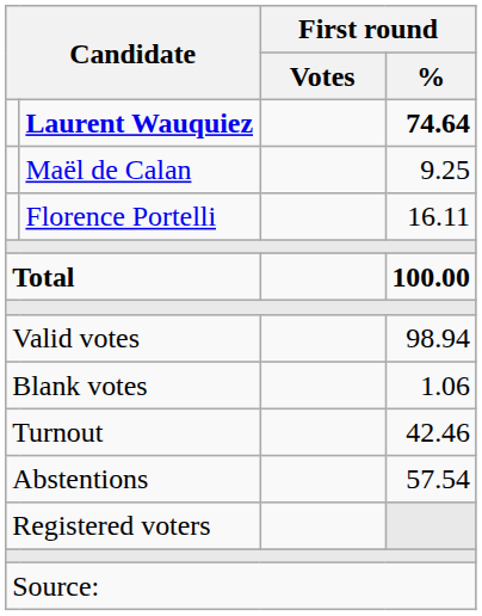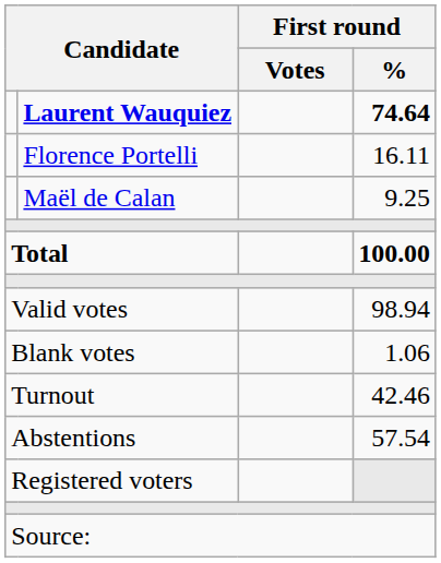rows swapped: Florence Portelli <-> Maël de Calan
